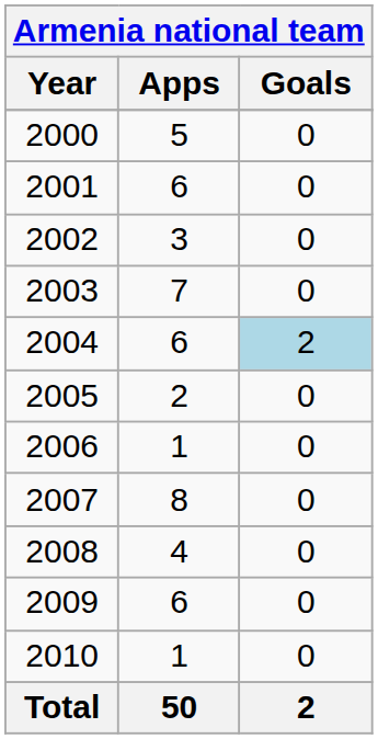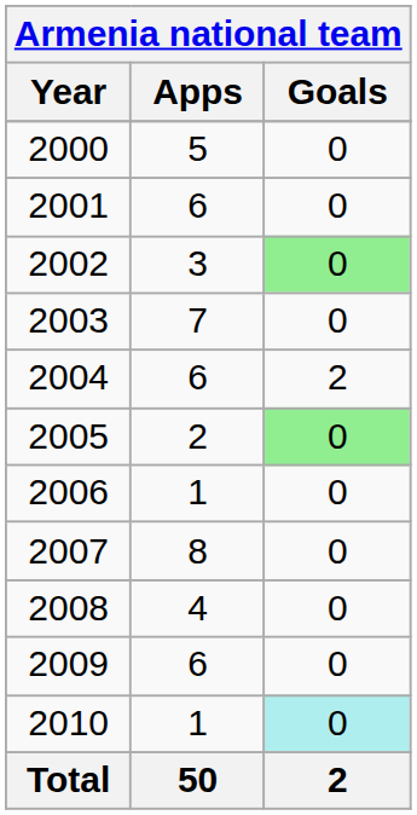2002 | Goals: no background -> lightgreen background
2004 | Goals: lightblue background -> no background
2005 | Goals: no background -> lightgreen background
2010 | Goals: no background -> paleturquoise background
